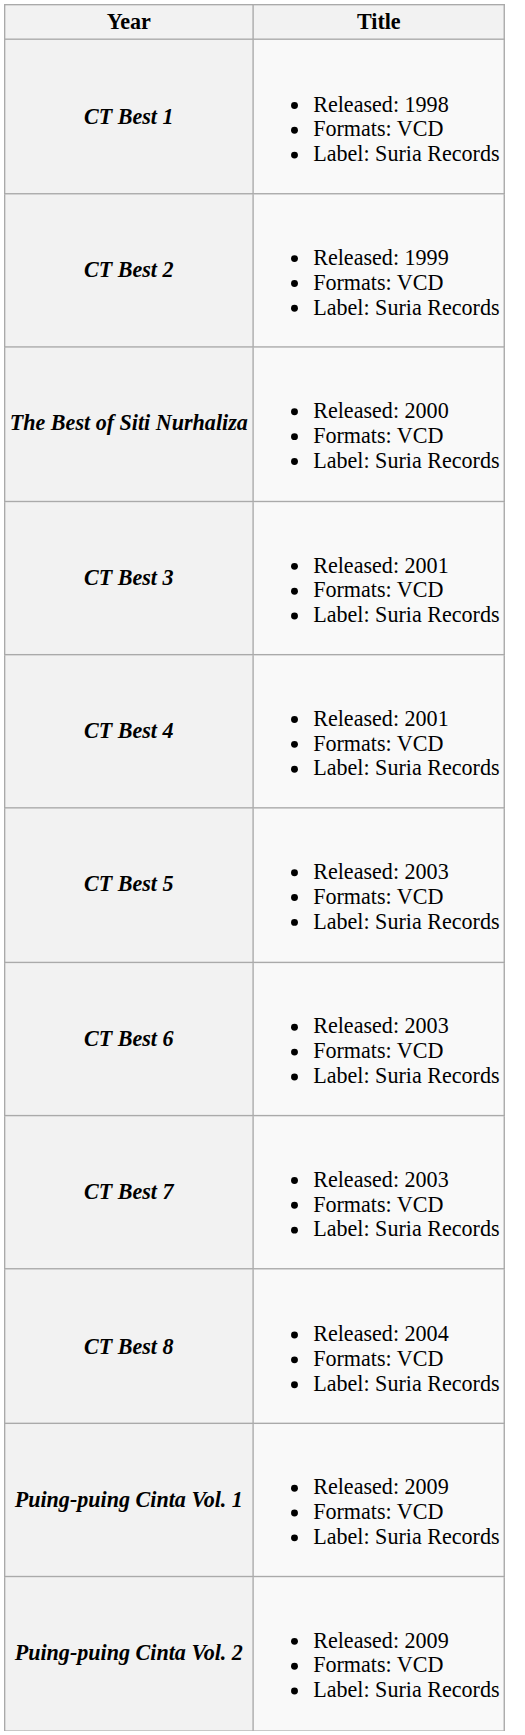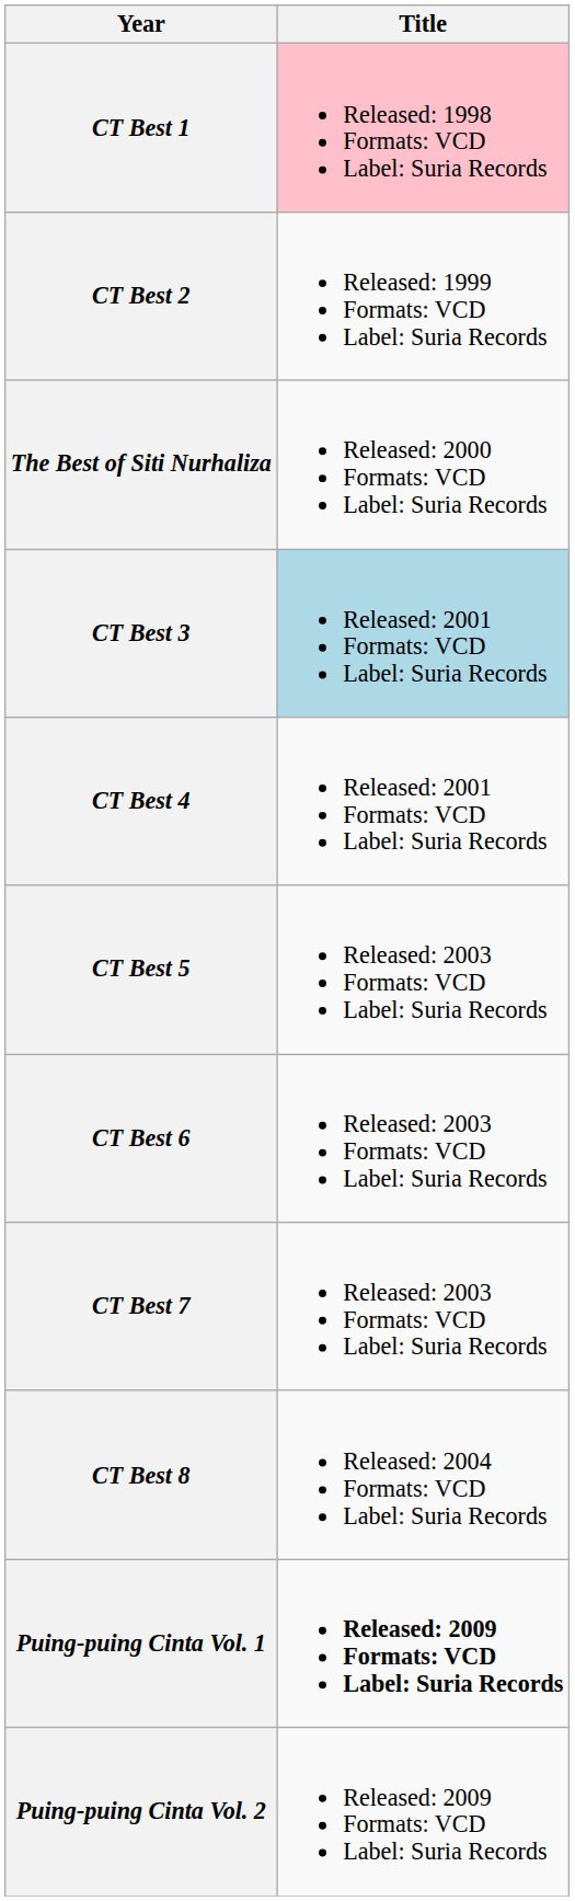CT Best 1 | Title: no background -> pink background
CT Best 3 | Title: no background -> lightblue background
Puing-puing Cinta Vol. 1 | Title: normal -> bold
